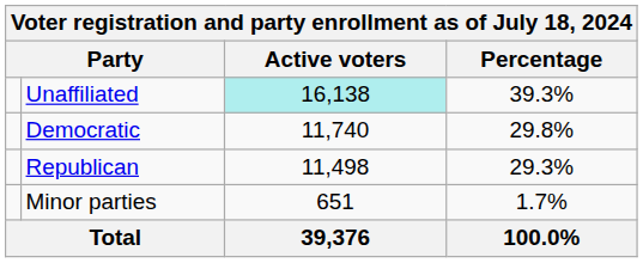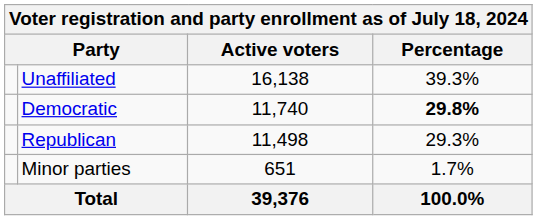Unaffiliated | Active voters: paleturquoise background -> no background
Democratic | Percentage: normal -> bold
